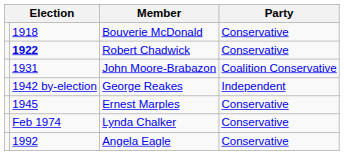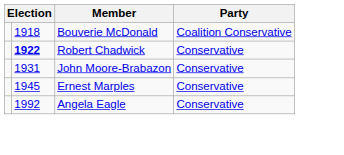Bouverie McDonald | Party: Conservative -> Coalition Conservative
John Moore-Brabazon | Party: Coalition Conservative -> Conservative
- row: 1942 by-election | George Reakes | Independent
- row: Feb 1974 | Lynda Chalker | Conservative
